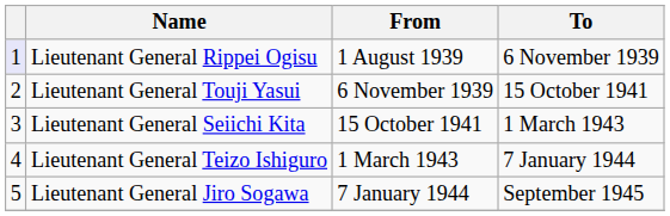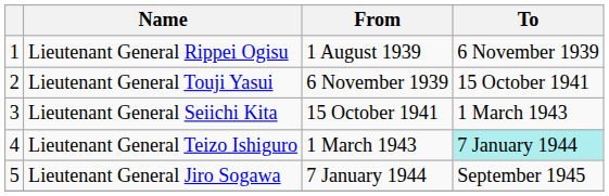Lieutenant General Rippei Ogisu | column 1: lavender background -> no background
Lieutenant General Teizo Ishiguro | To: no background -> paleturquoise background
